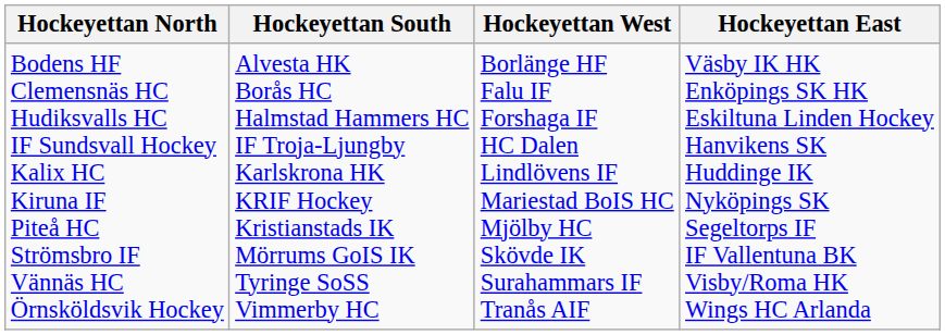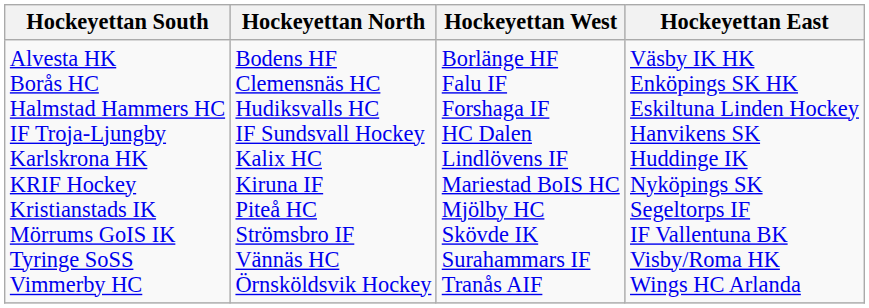columns swapped: Hockeyettan North <-> Hockeyettan South
